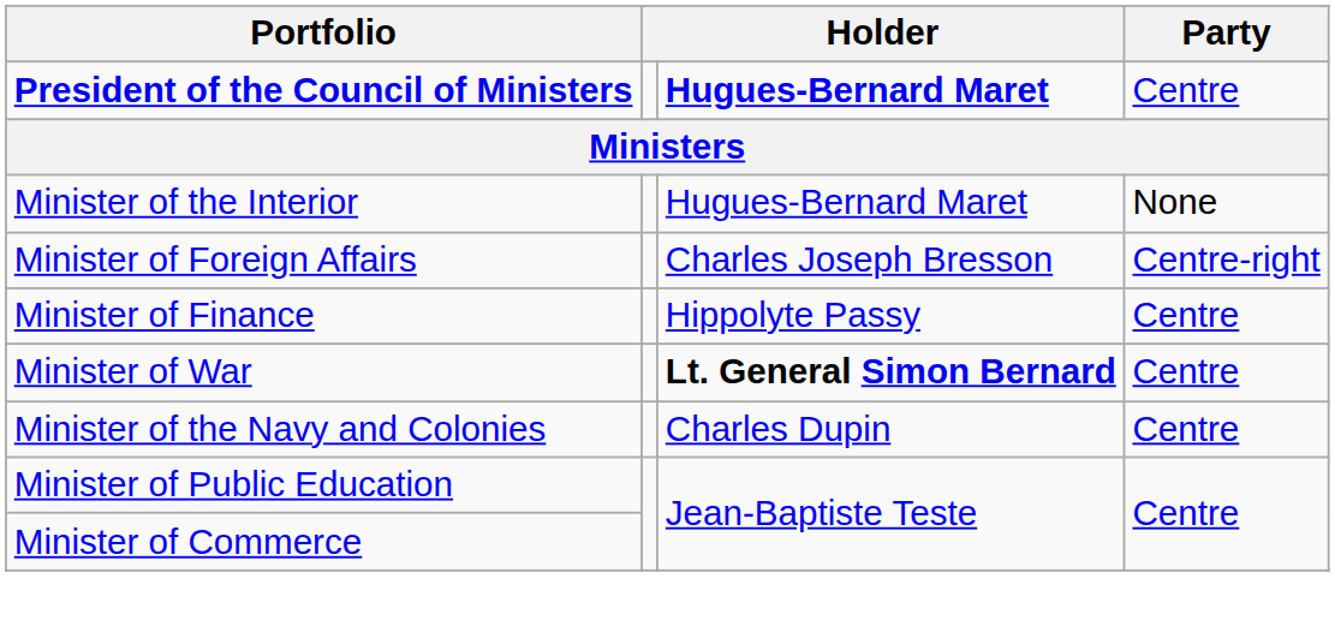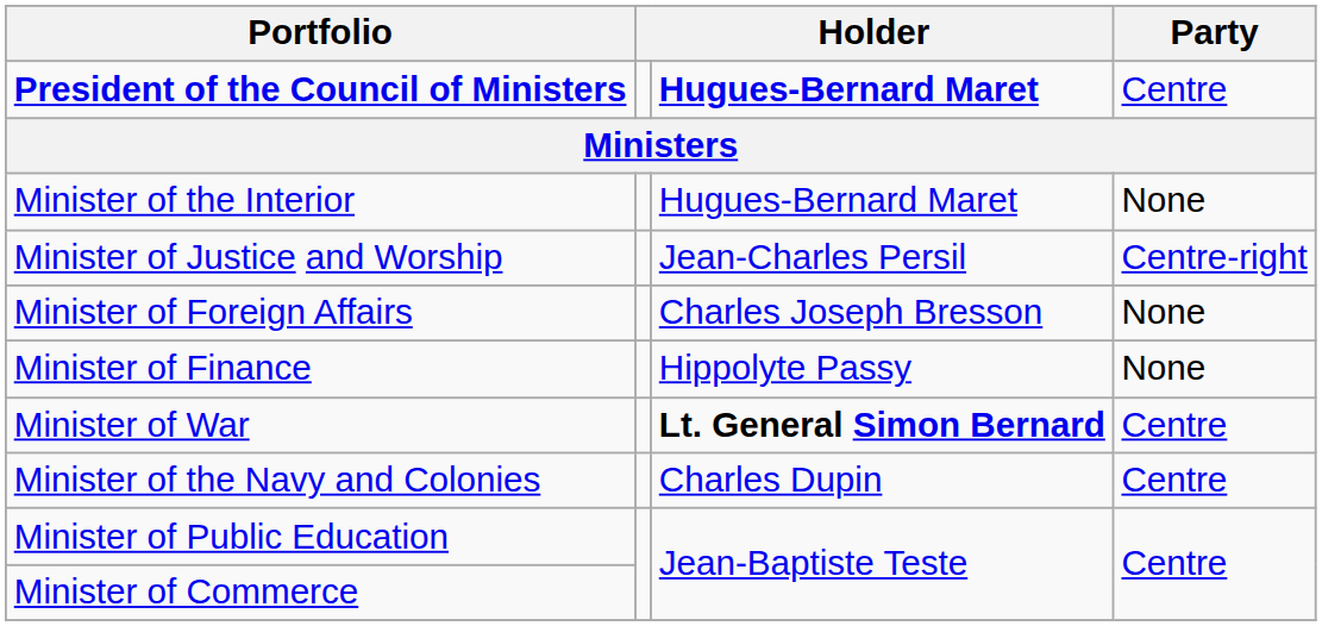+ row: Minister of Justice and Worship | Jean-Charles Persil | Centre-right
Minister of Foreign Affairs | Party: Centre-right -> None
Minister of Finance | Party: Centre -> None
